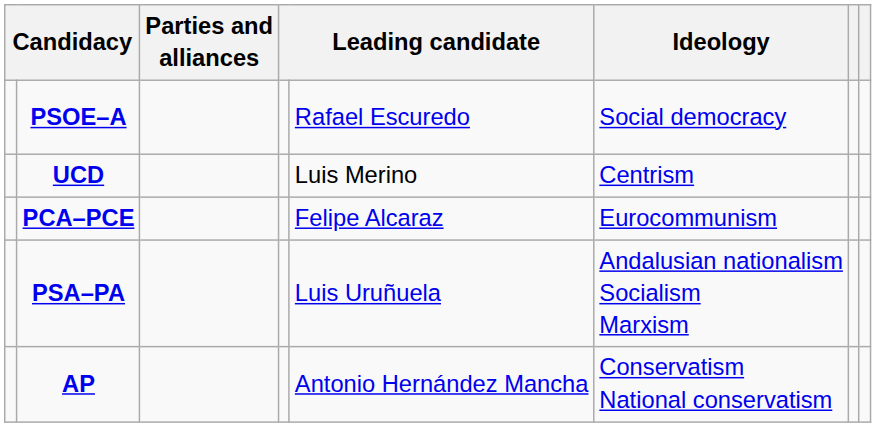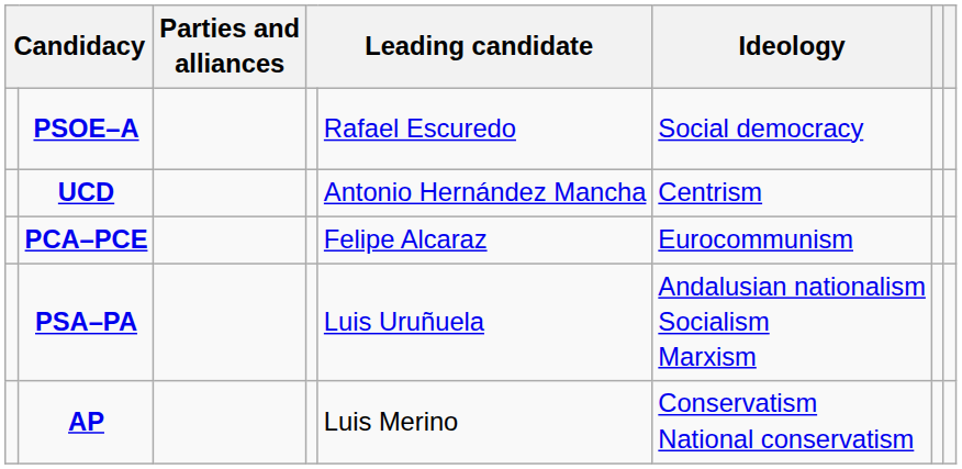UCD | column 5: Luis Merino -> Antonio Hernández Mancha
AP | column 5: Antonio Hernández Mancha -> Luis Merino
